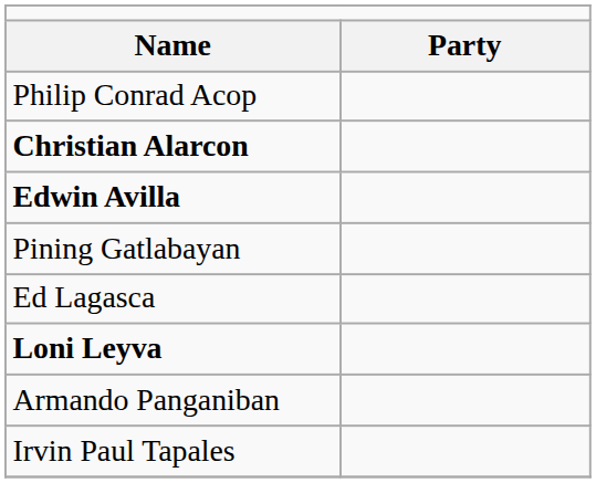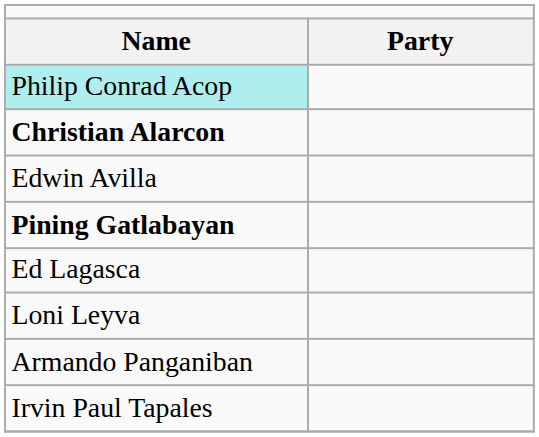Philip Conrad Acop | column 1: no background -> paleturquoise background
Edwin Avilla | column 1: bold -> normal
Pining Gatlabayan | column 1: normal -> bold
Loni Leyva | column 1: bold -> normal
